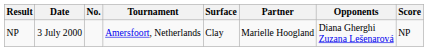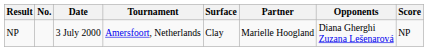columns swapped: No. <-> Date
